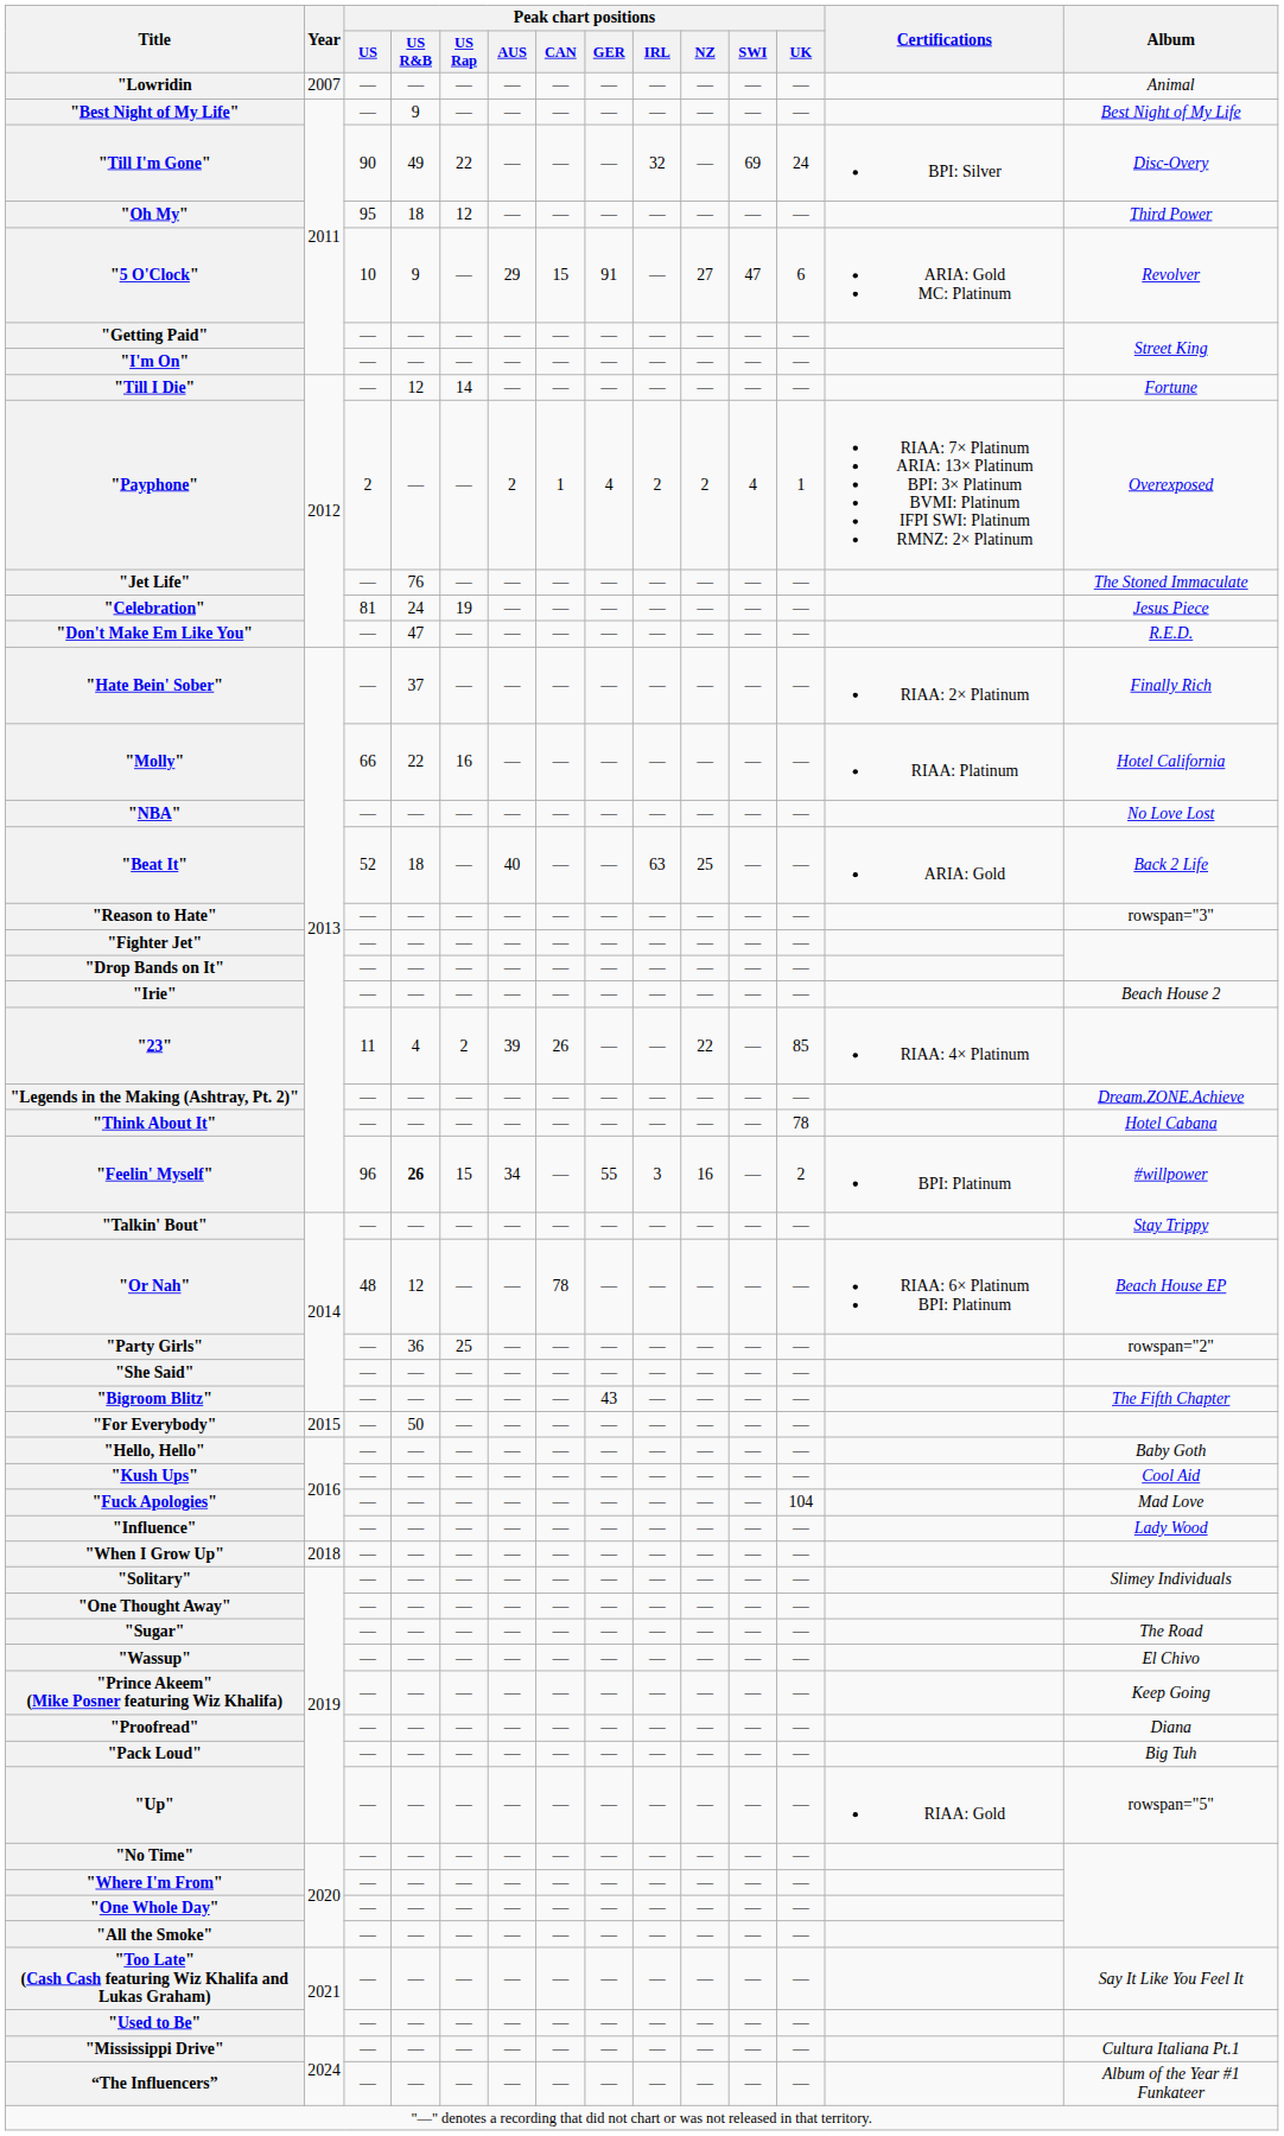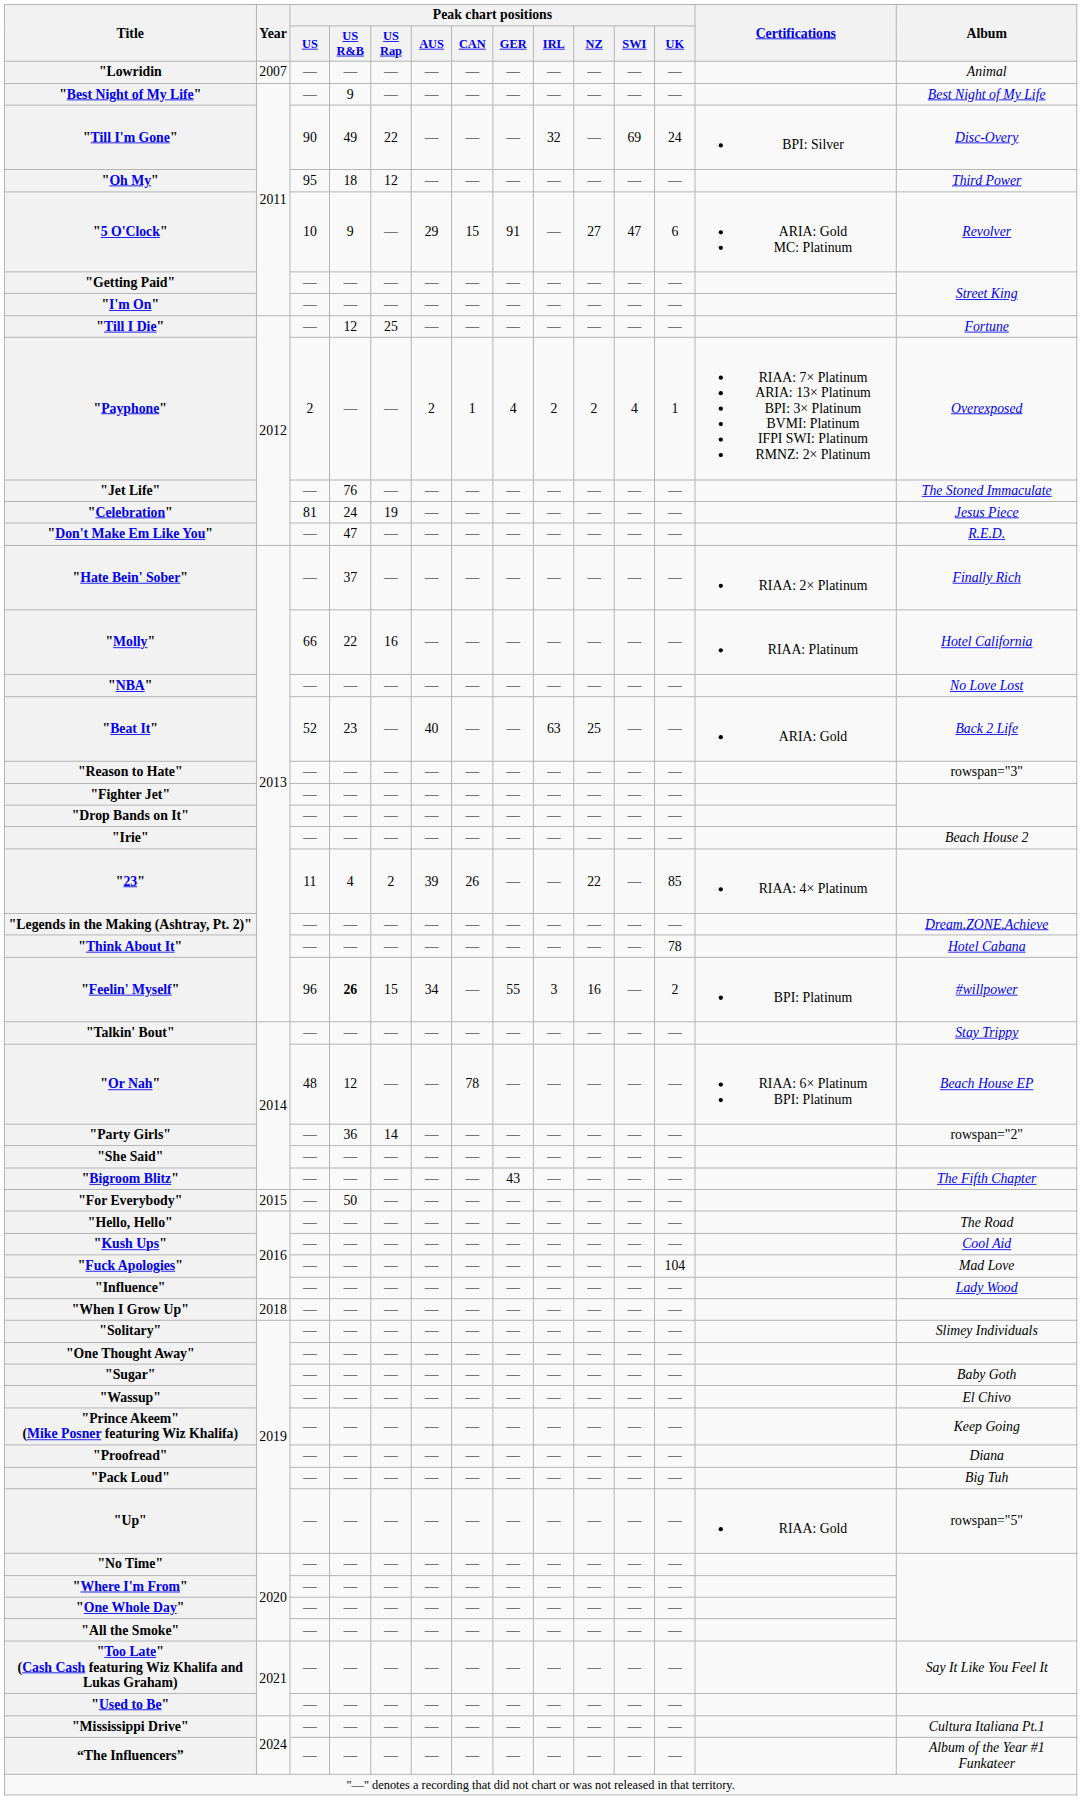"Till I Die" | Peak chart positions / US Rap: 14 -> 25
"Beat It" | Peak chart positions / US R&B: 18 -> 23
"Party Girls" | Peak chart positions / US Rap: 25 -> 14
"Hello, Hello" | Album: Baby Goth -> The Road
"Sugar" | Album: The Road -> Baby Goth
